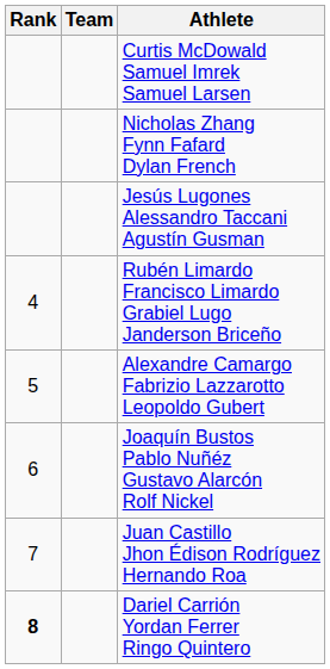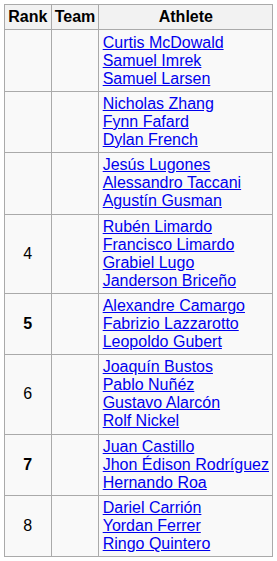Alexandre Camargo Fabrizio Lazzarotto Leopoldo Gubert | Rank: normal -> bold
Juan Castillo Jhon Édison Rodríguez Hernando Roa | Rank: normal -> bold
Dariel Carrión Yordan Ferrer Ringo Quintero | Rank: bold -> normal
